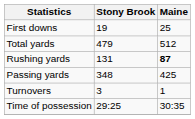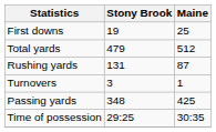Rushing yards | Maine: bold -> normal
rows swapped: Passing yards <-> Turnovers
